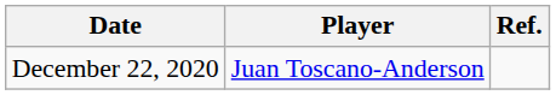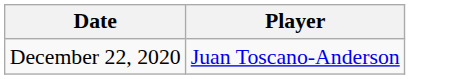- column: Ref.
